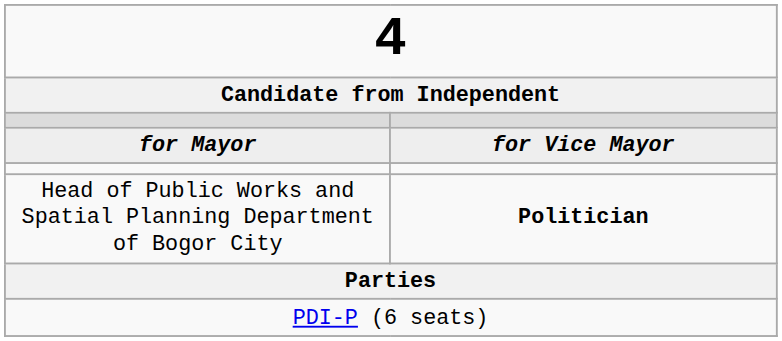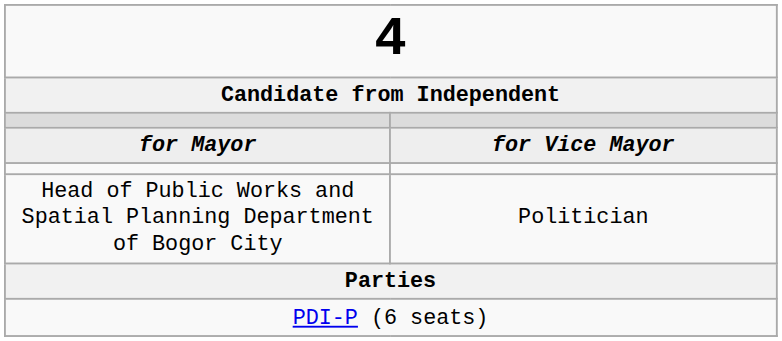row 6 | column 2: bold -> normal
